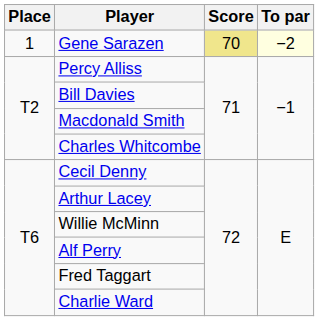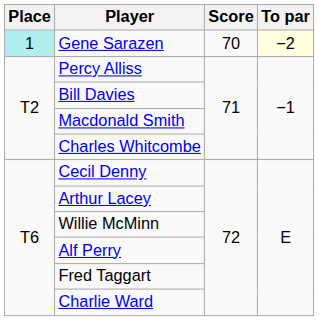Gene Sarazen | Place: no background -> paleturquoise background
Gene Sarazen | Score: khaki background -> no background
